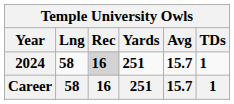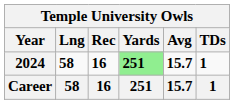2024 | Rec: lightgrey background -> no background
2024 | Yards: no background -> lightgreen background
